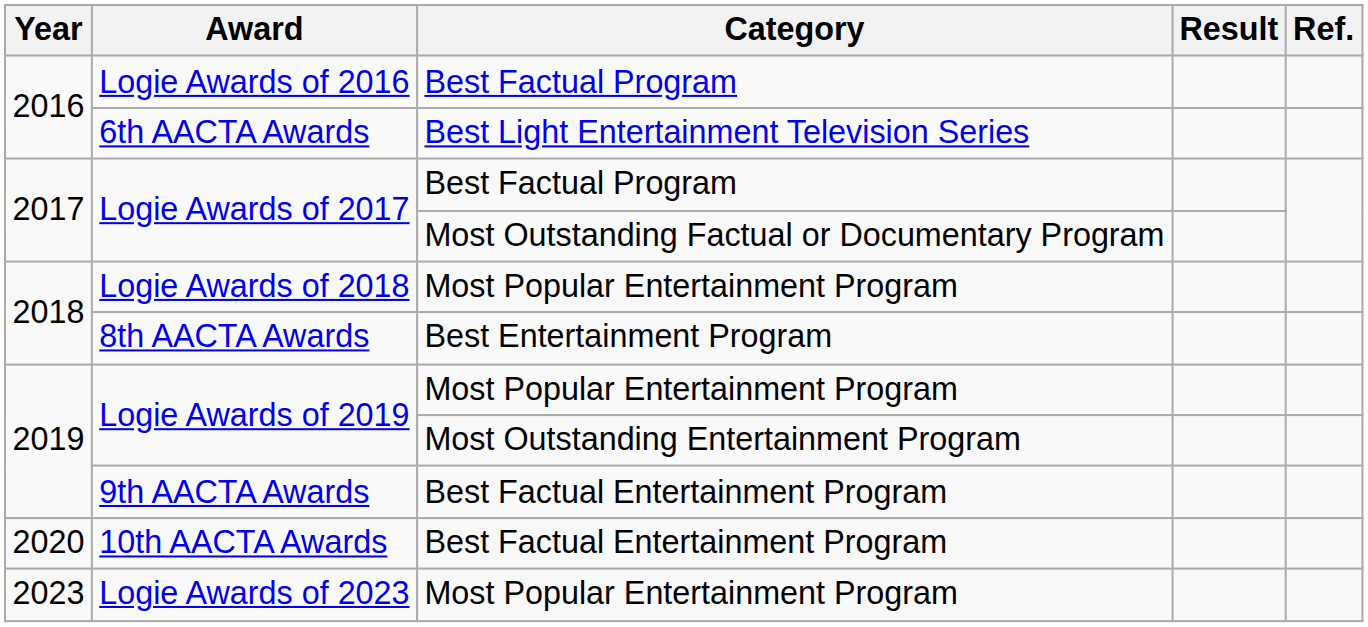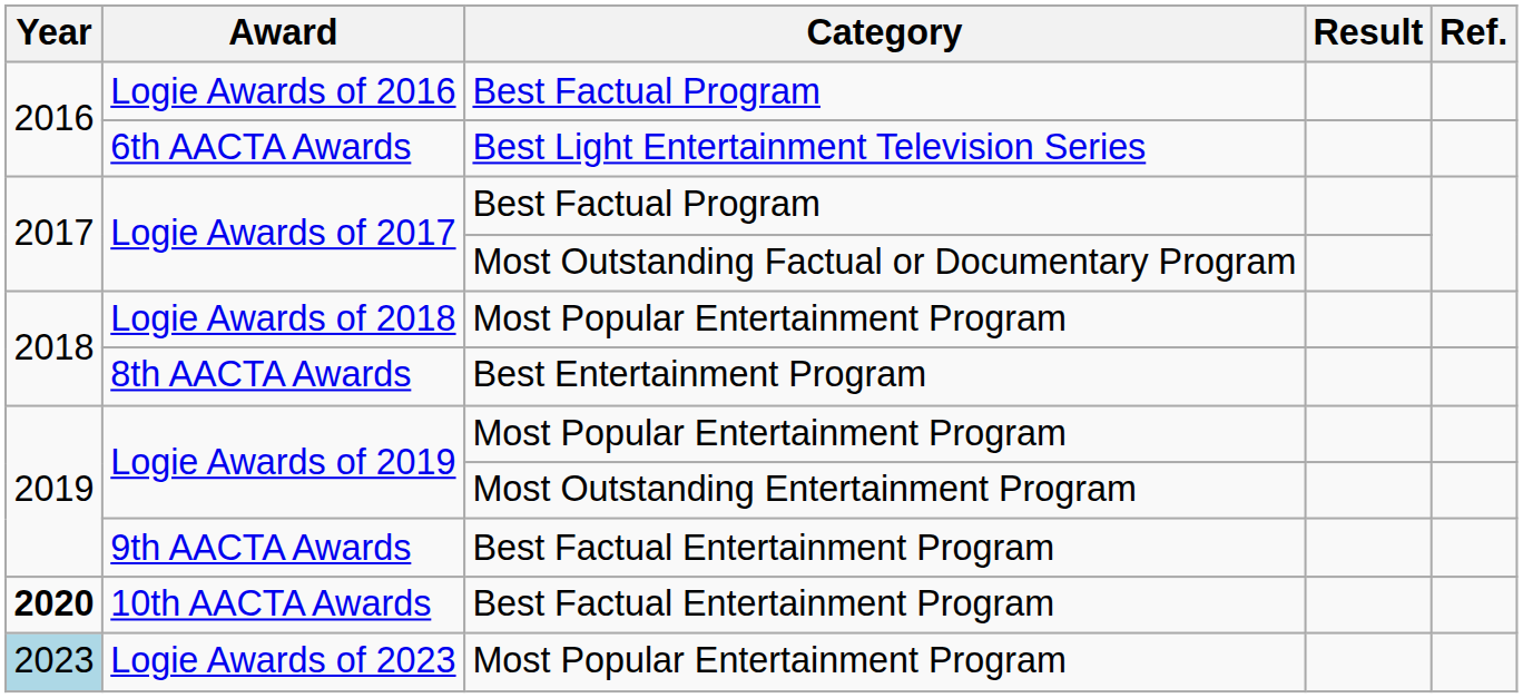10th AACTA Awards | Year: normal -> bold
Logie Awards of 2023 | Year: no background -> lightblue background
